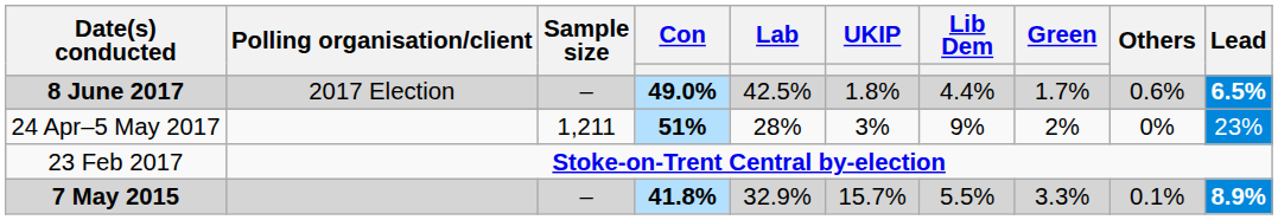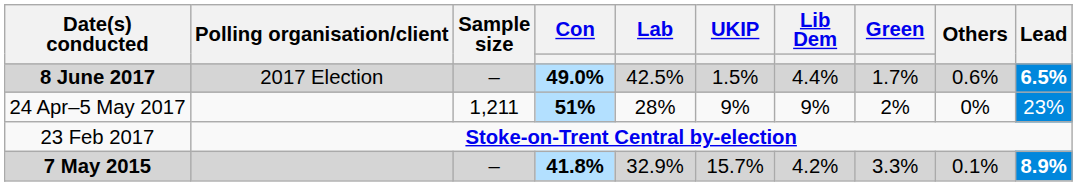8 June 2017 | UKIP: 1.8% -> 1.5%
24 Apr–5 May 2017 | UKIP: 3% -> 9%
7 May 2015 | Lib Dem: 5.5% -> 4.2%
